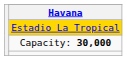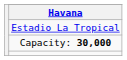Estadio La Tropical | Havana: gold background -> no background
